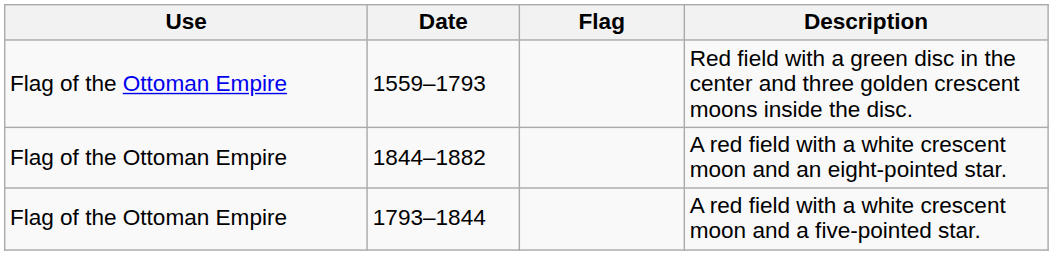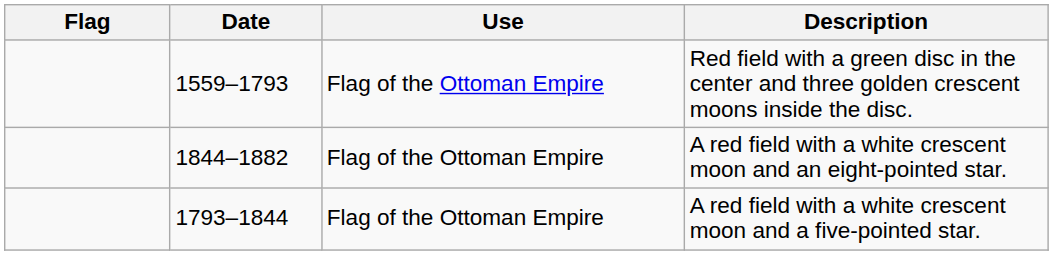columns swapped: Flag <-> Use
